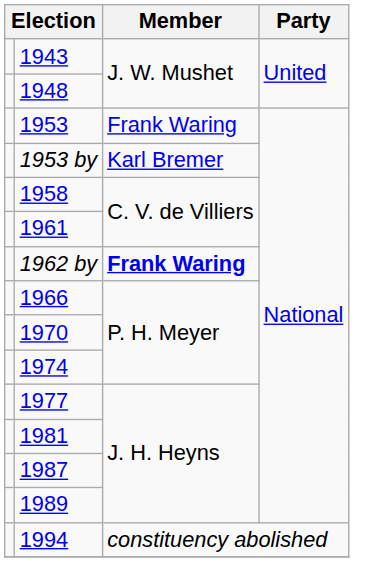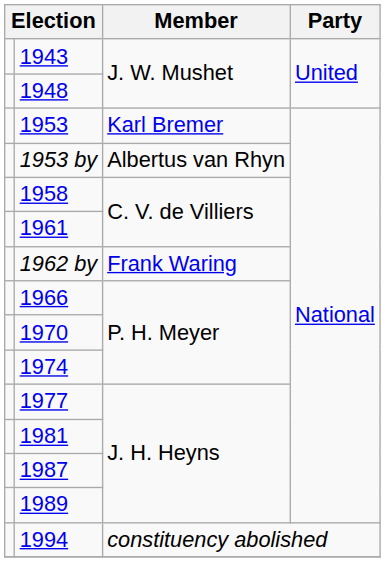1953 | Member: Frank Waring -> Karl Bremer
1953 by | Member: Karl Bremer -> Albertus van Rhyn
1962 by | Member: bold -> normal
